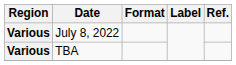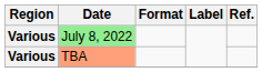July 8, 2022 | Date: no background -> lightgreen background
TBA | Date: no background -> lightsalmon background
